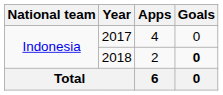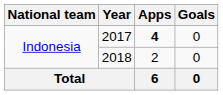2017 | Apps: normal -> bold
2018 | Goals: bold -> normal
